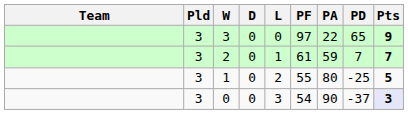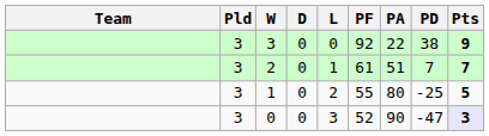row 2 | PF: 97 -> 92
row 2 | PD: 65 -> 38
row 3 | PA: 59 -> 51
row 5 | PF: 54 -> 52
row 5 | PD: -37 -> -47
